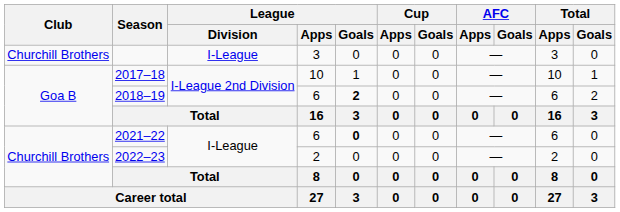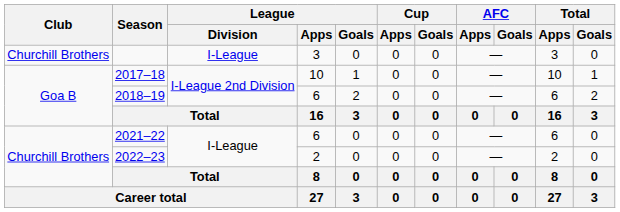2018–19 | League / Goals: bold -> normal
2021–22 | League / Goals: bold -> normal
